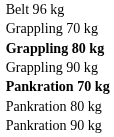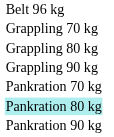Grappling 80 kg | column 1: bold -> normal
Pankration 70 kg | column 1: bold -> normal
Pankration 80 kg | column 1: no background -> paleturquoise background
